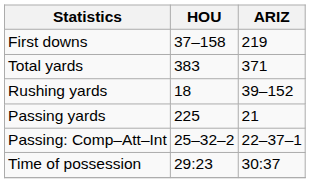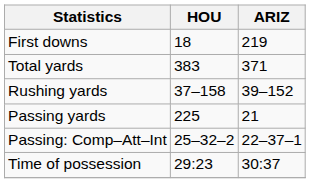First downs | HOU: 37–158 -> 18
Rushing yards | HOU: 18 -> 37–158
